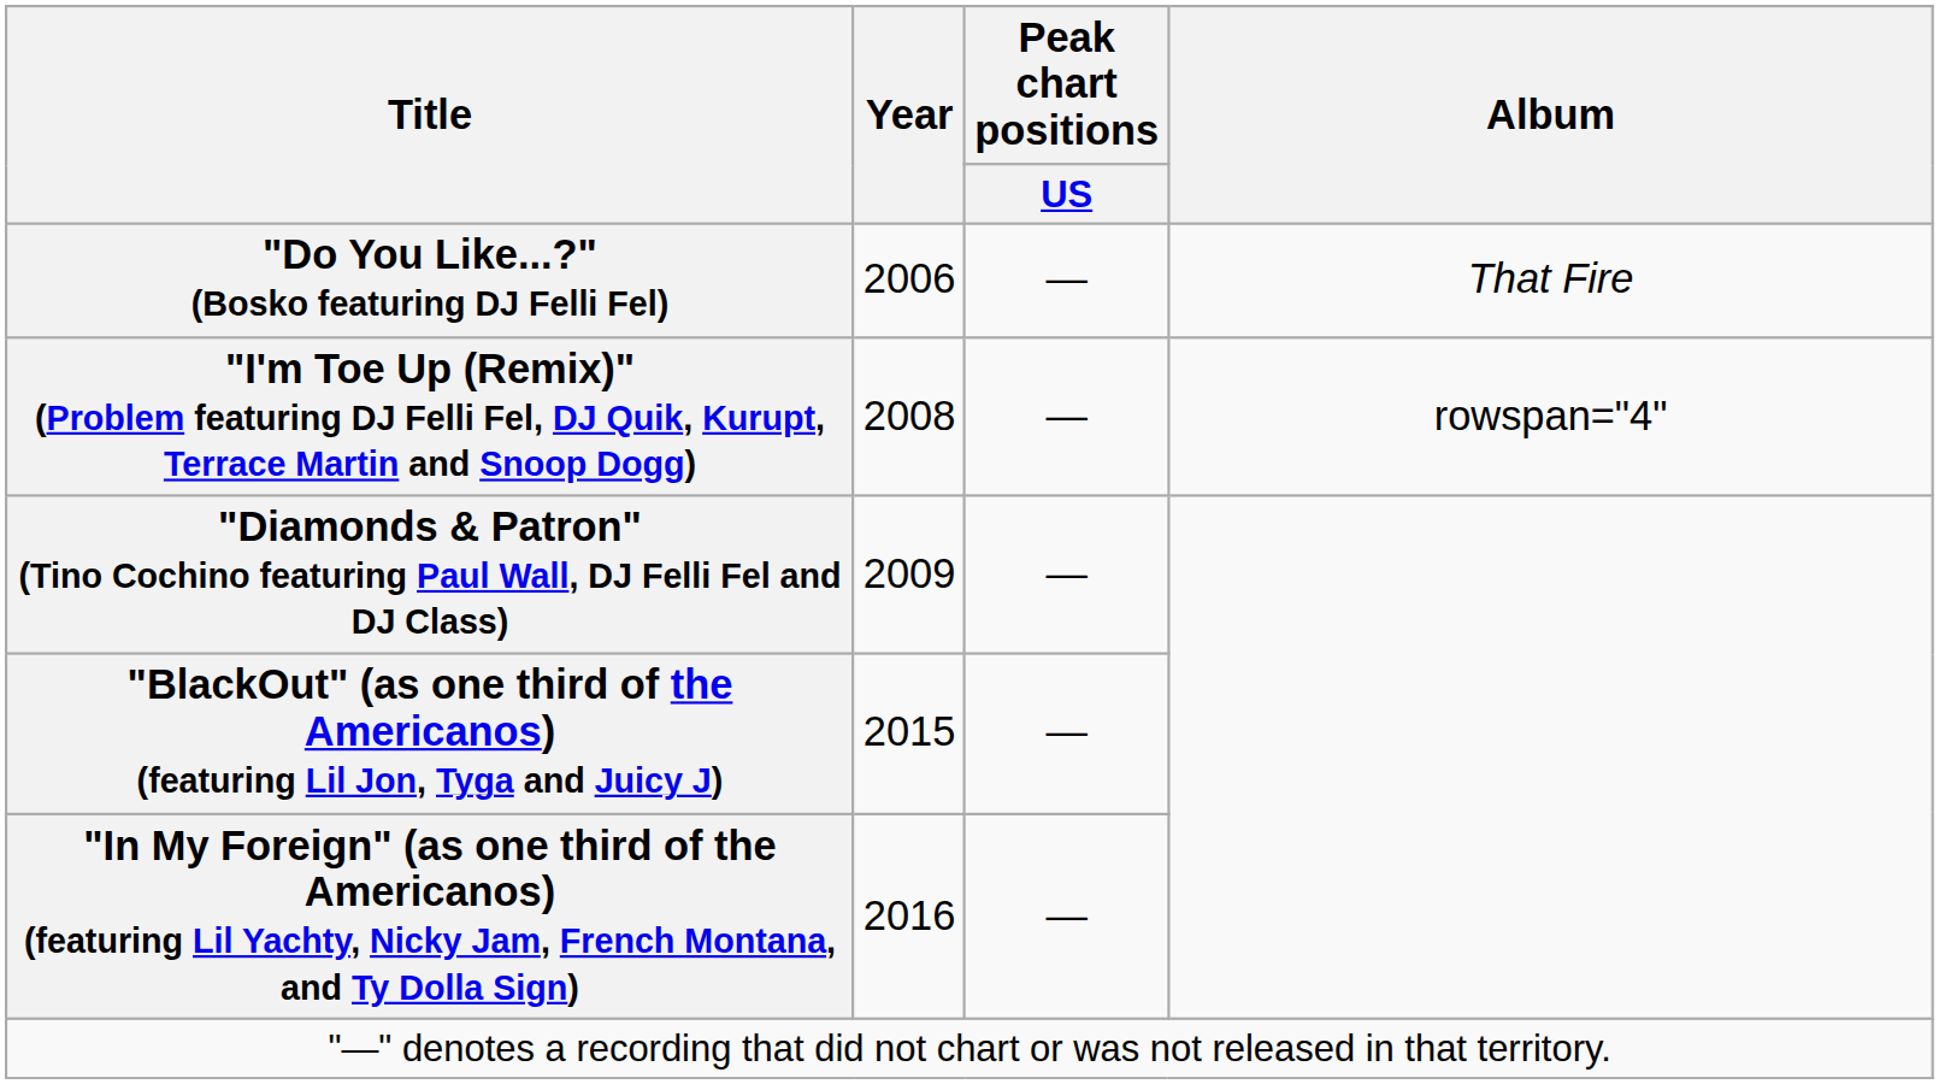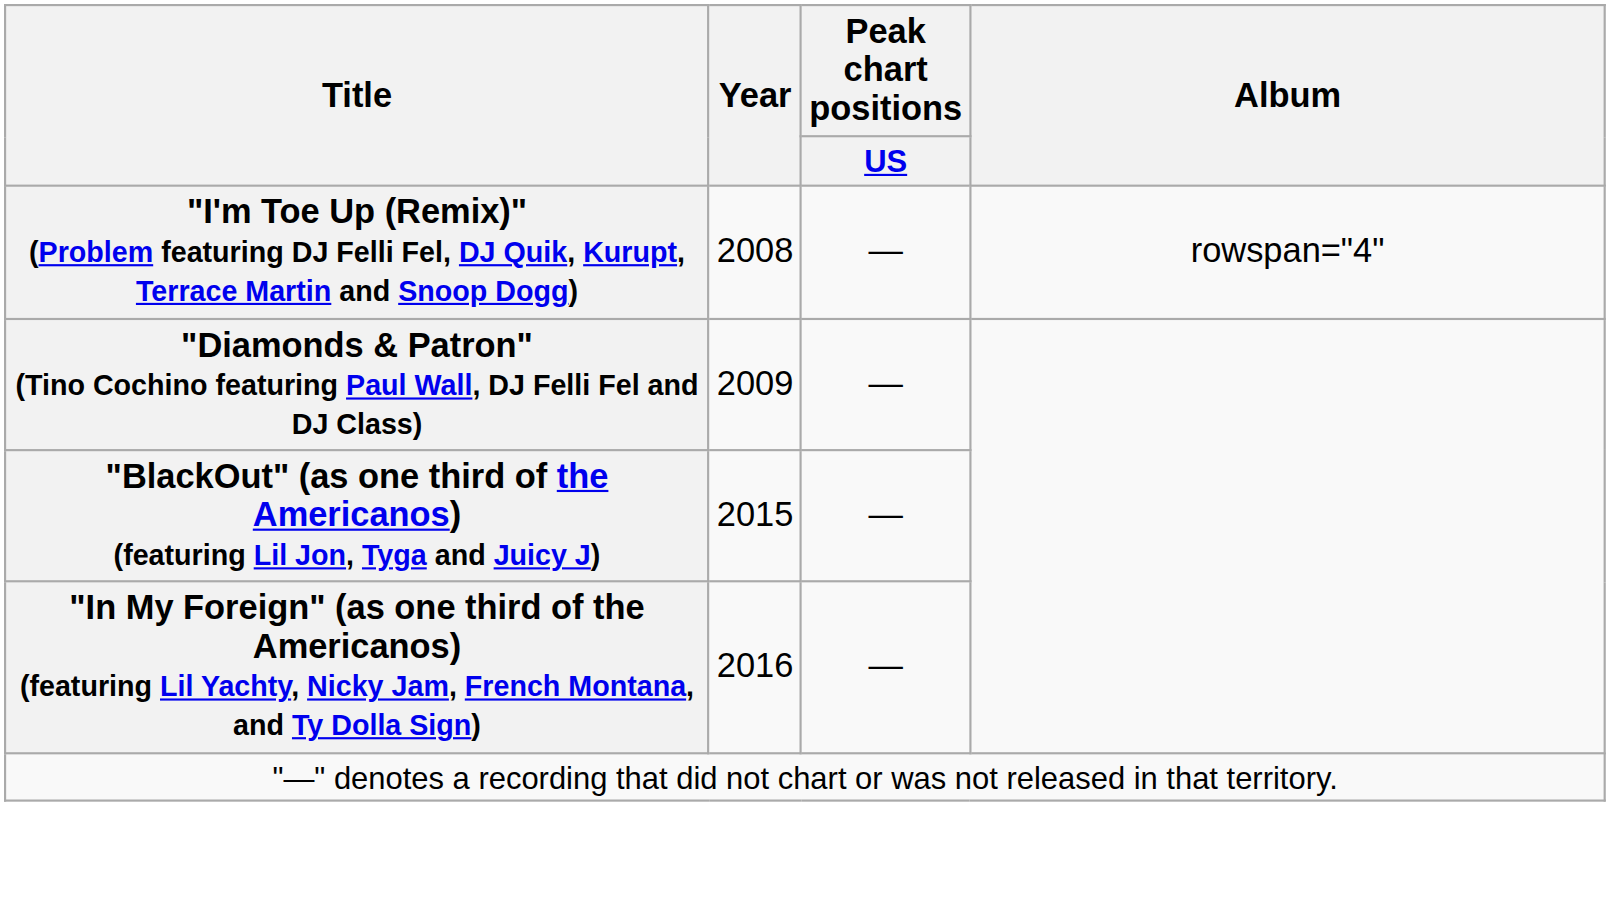- row: "Do You Like...?" (Bosko featuring DJ Felli Fel) | 2006 | — | That Fire
